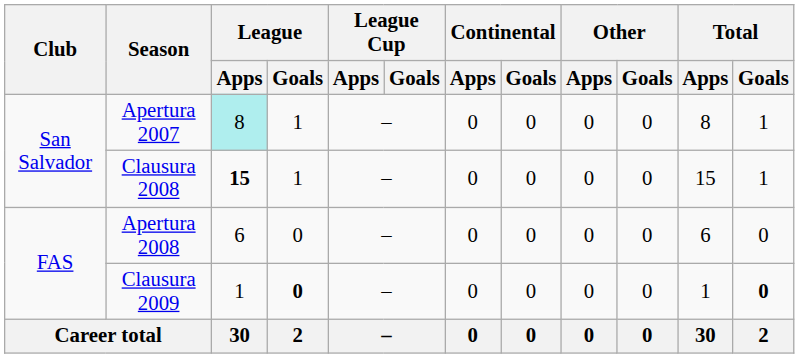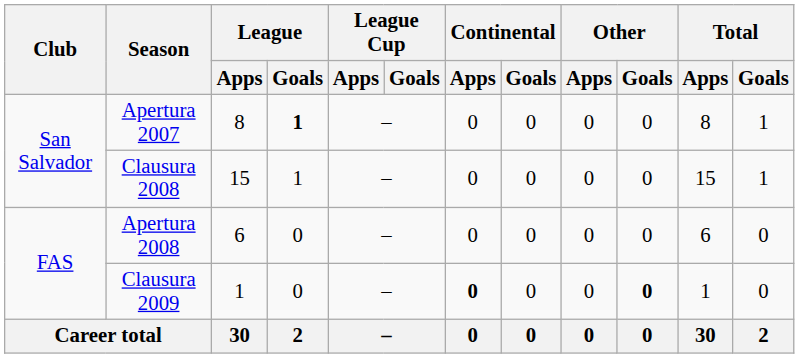Apertura 2007 | League / Apps: paleturquoise background -> no background
Apertura 2007 | League / Goals: normal -> bold
Clausura 2008 | League / Apps: bold -> normal
Clausura 2009 | League / Goals: bold -> normal
Clausura 2009 | Continental / Apps: normal -> bold
Clausura 2009 | Other / Goals: normal -> bold
Clausura 2009 | Total / Goals: bold -> normal
